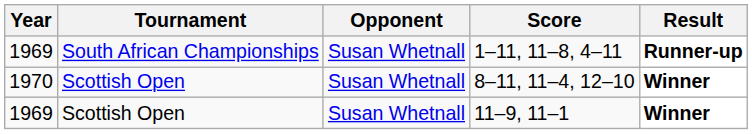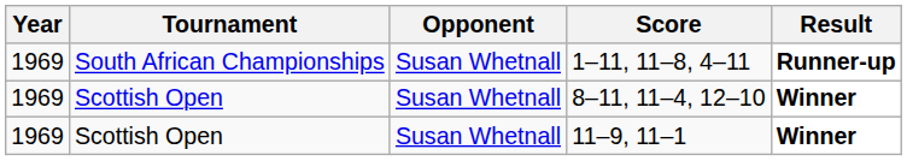8–11, 11–4, 12–10 | Year: 1970 -> 1969
